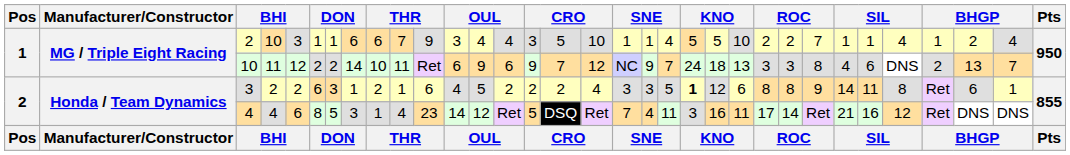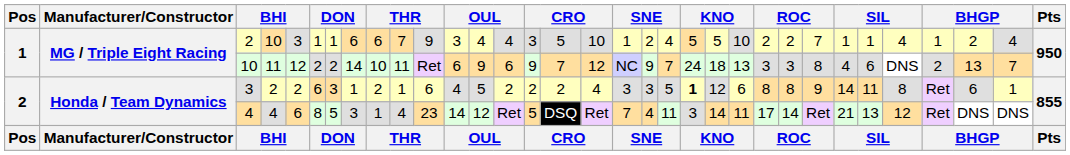row 2 | column 19: 1 -> 2
row 5 | column 22: 16 -> 14
row 5 | column 28: 16 -> 13
